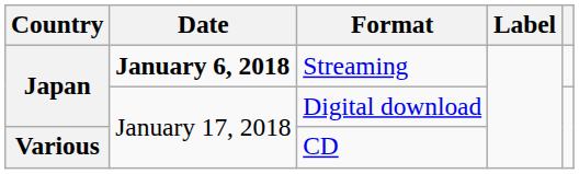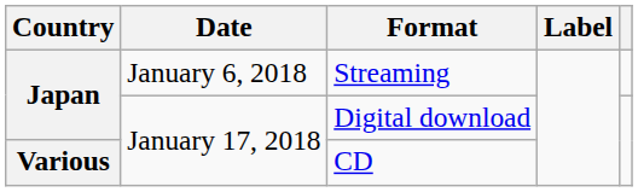Streaming | Date: bold -> normal
